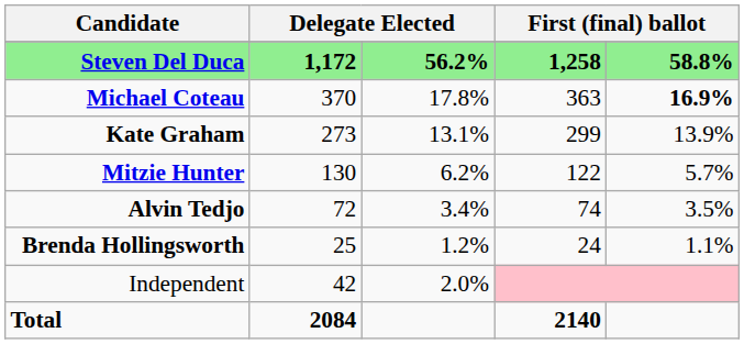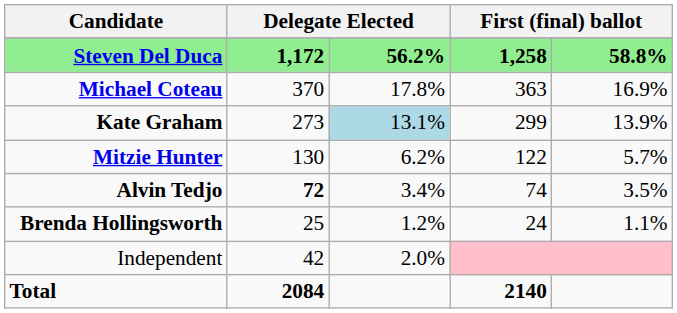Michael Coteau | column 5: bold -> normal
Kate Graham | column 3: no background -> lightblue background
Alvin Tedjo | column 2: normal -> bold
